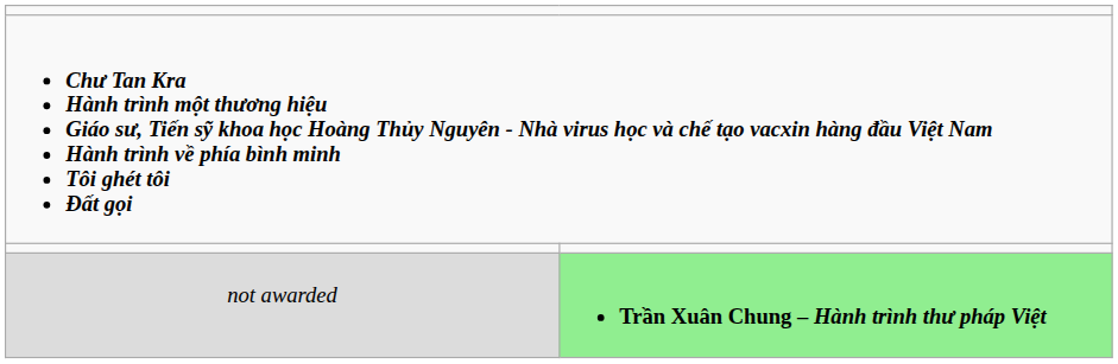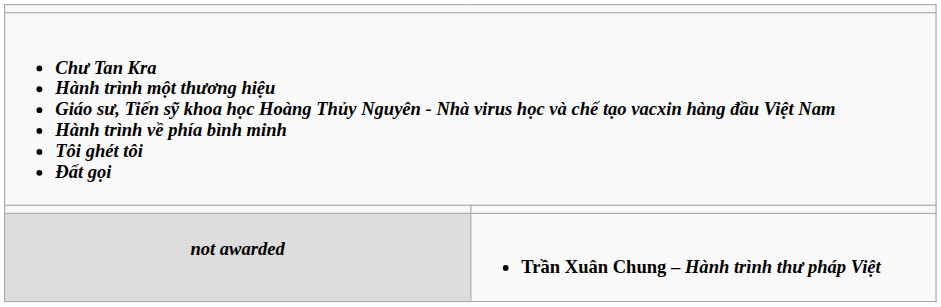row 4 | column 1: normal -> bold
row 4 | column 2: lightgreen background -> no background
